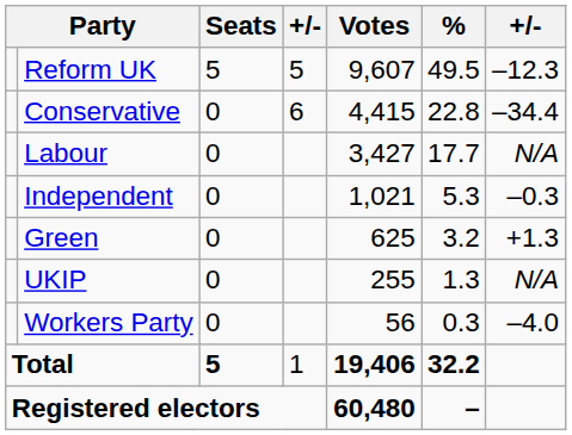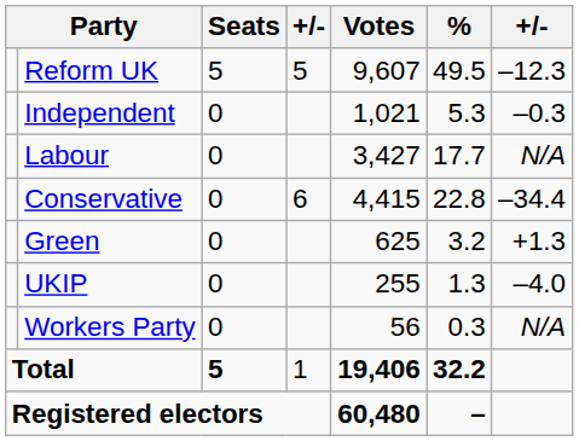rows swapped: Conservative <-> Independent
UKIP | column 7: N/A -> –4.0
Workers Party | column 7: –4.0 -> N/A
